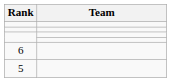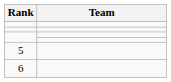row 6 | Rank: 6 -> 5
row 7 | Rank: 5 -> 6
